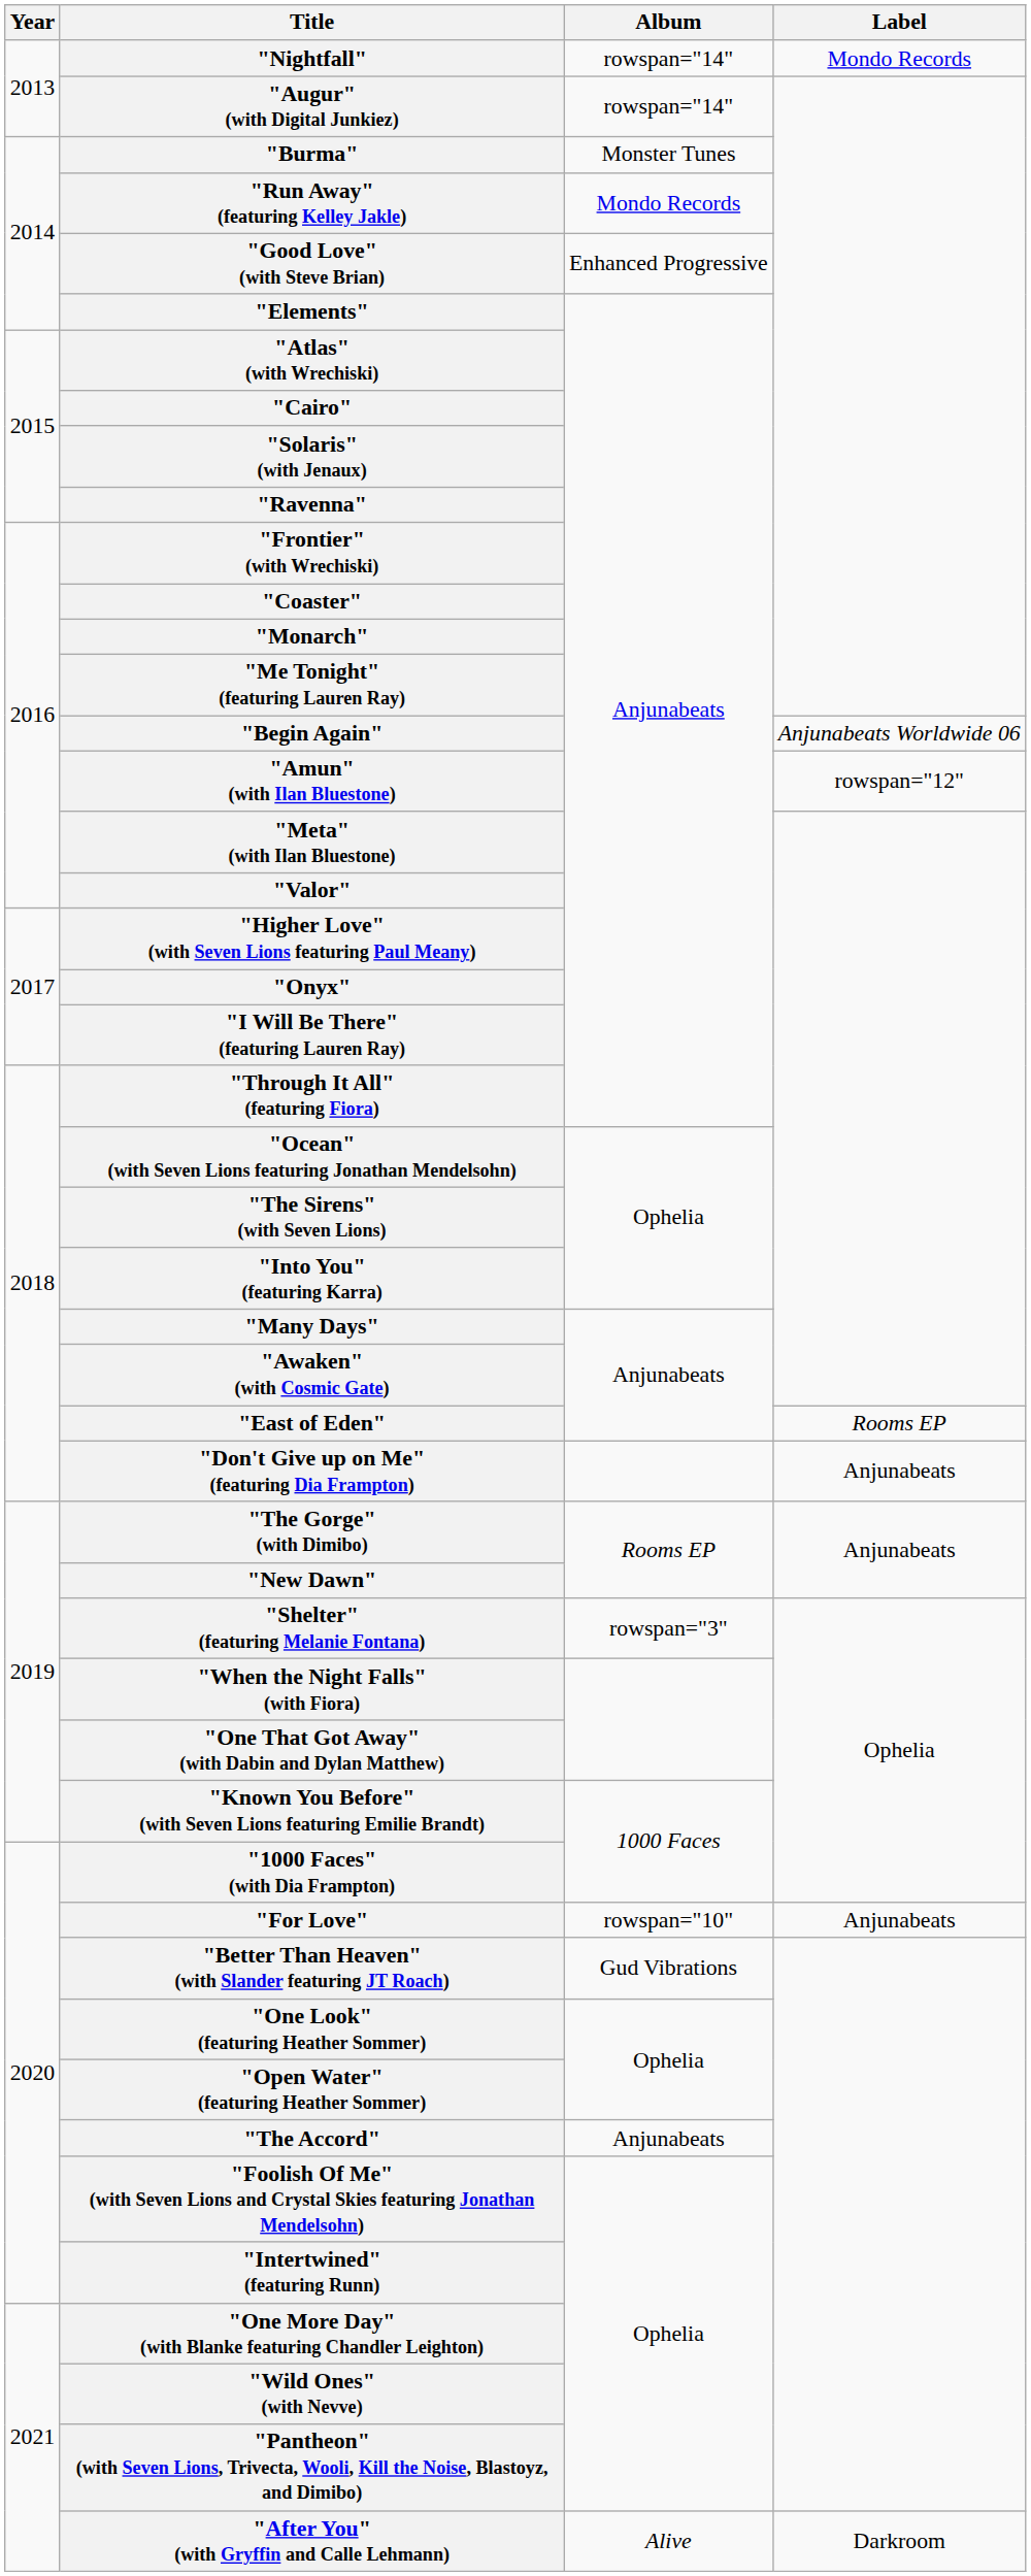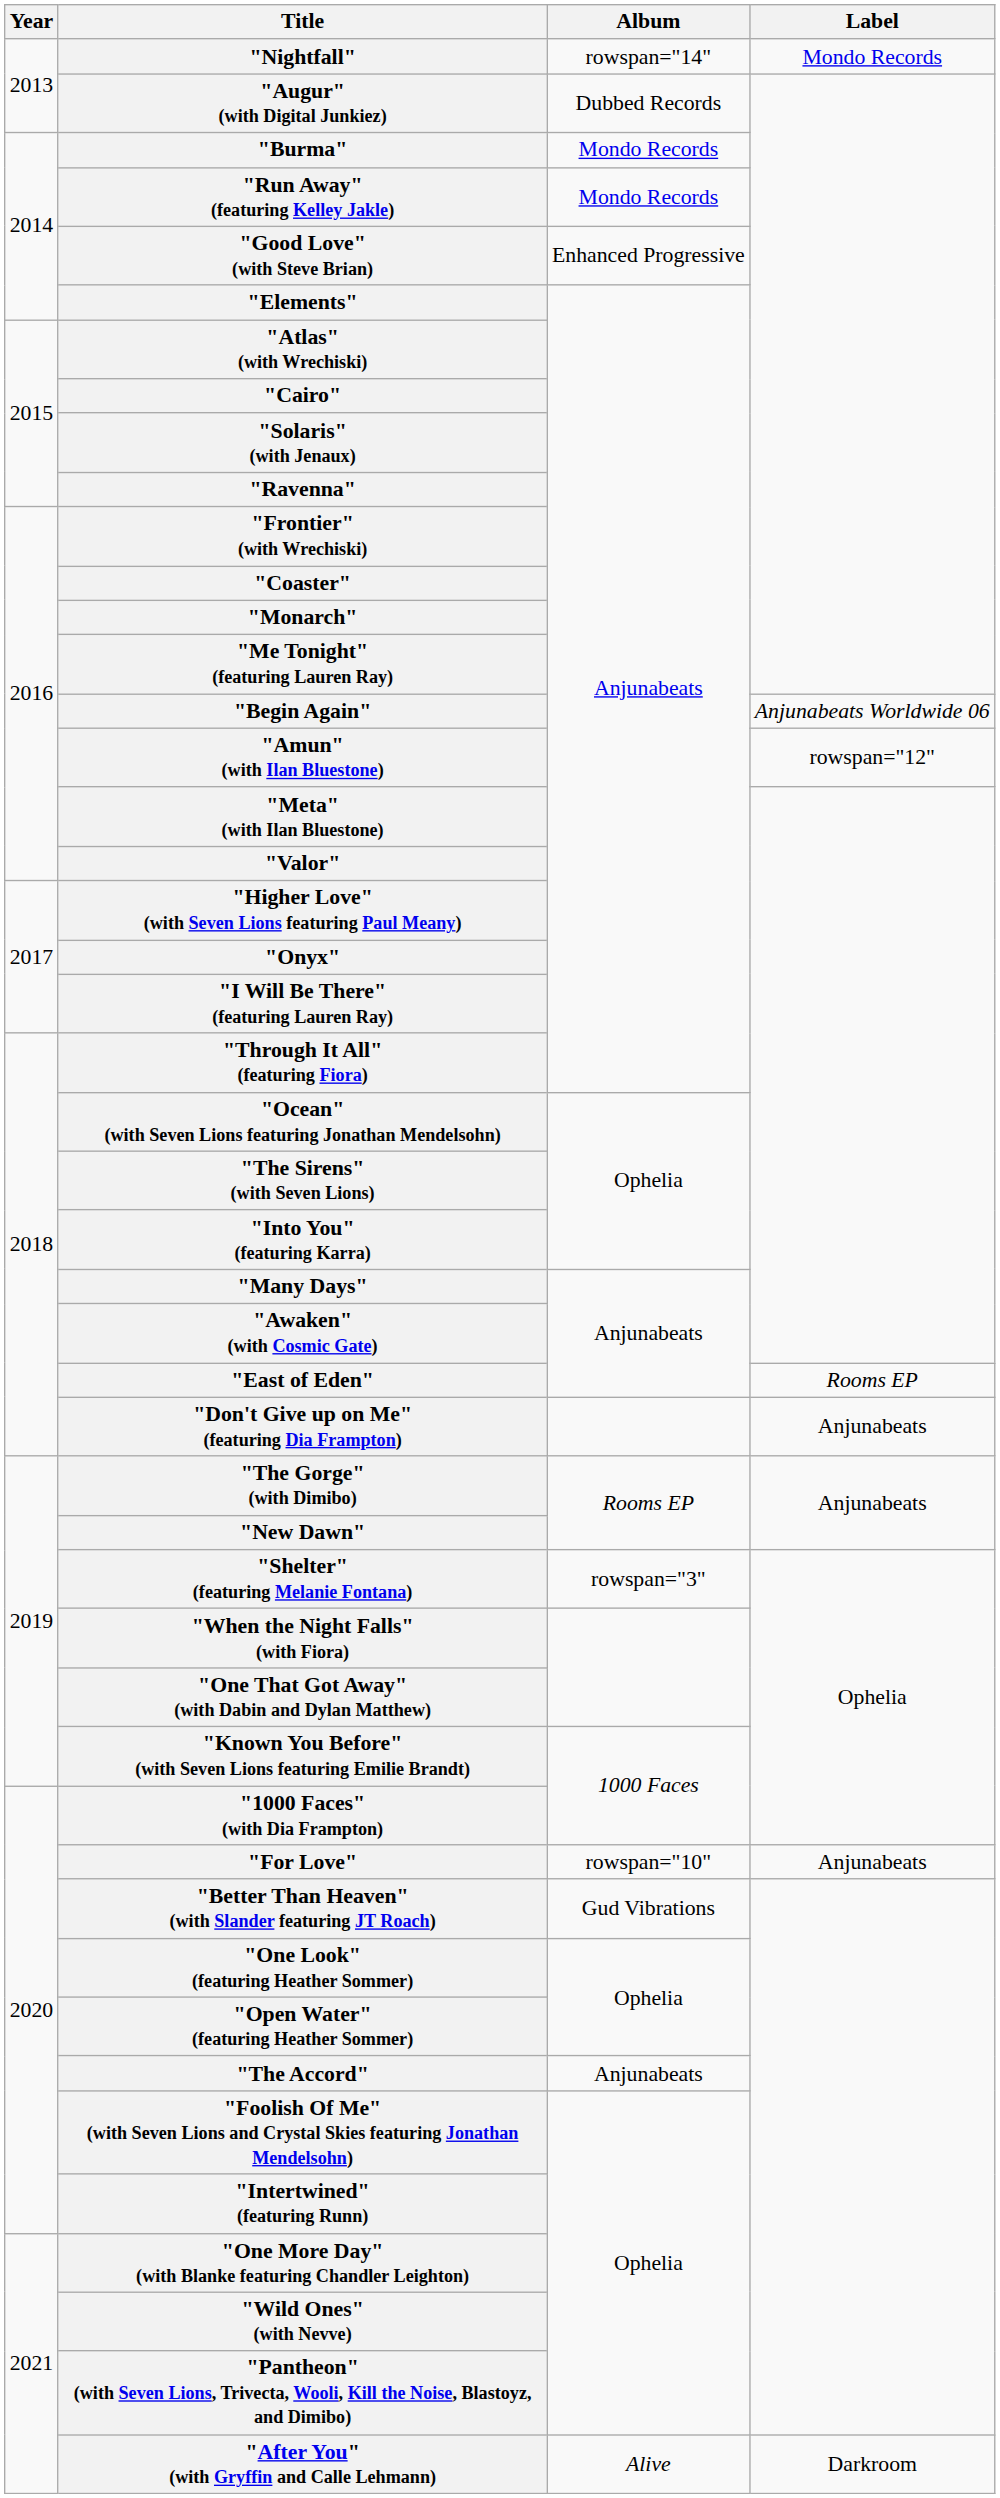"Augur" (with Digital Junkiez) | Album: rowspan="14" -> Dubbed Records
"Burma" | Album: Monster Tunes -> Mondo Records
